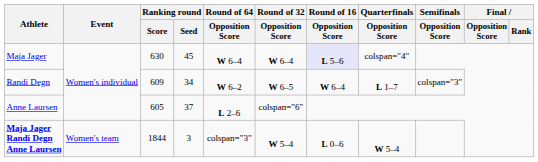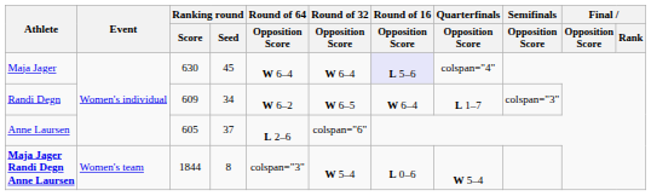Maja Jager Randi Degn Anne Laursen | Ranking round / Seed: 3 -> 8
